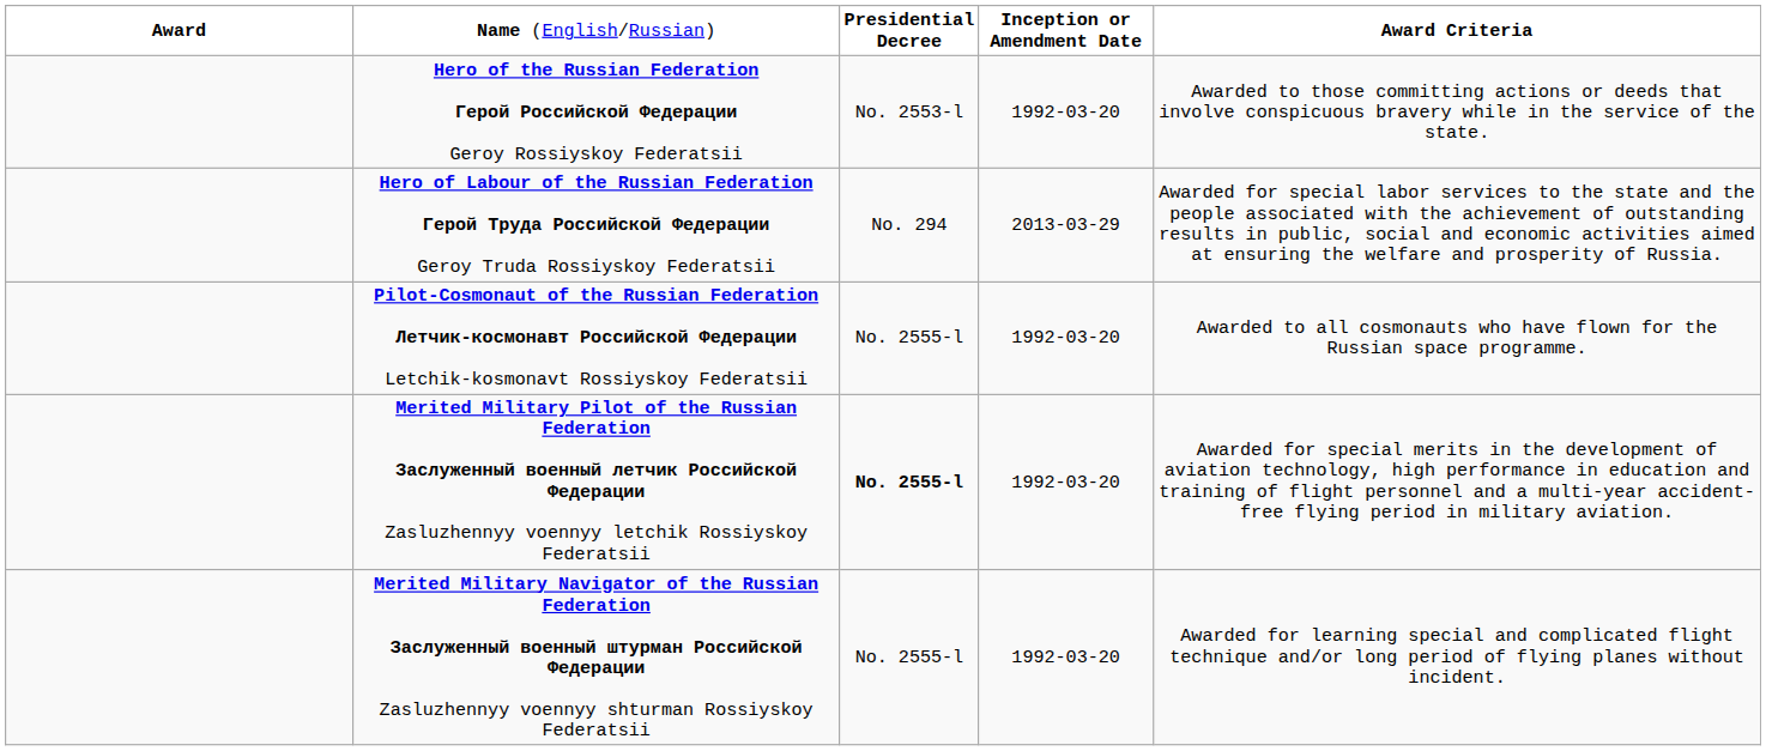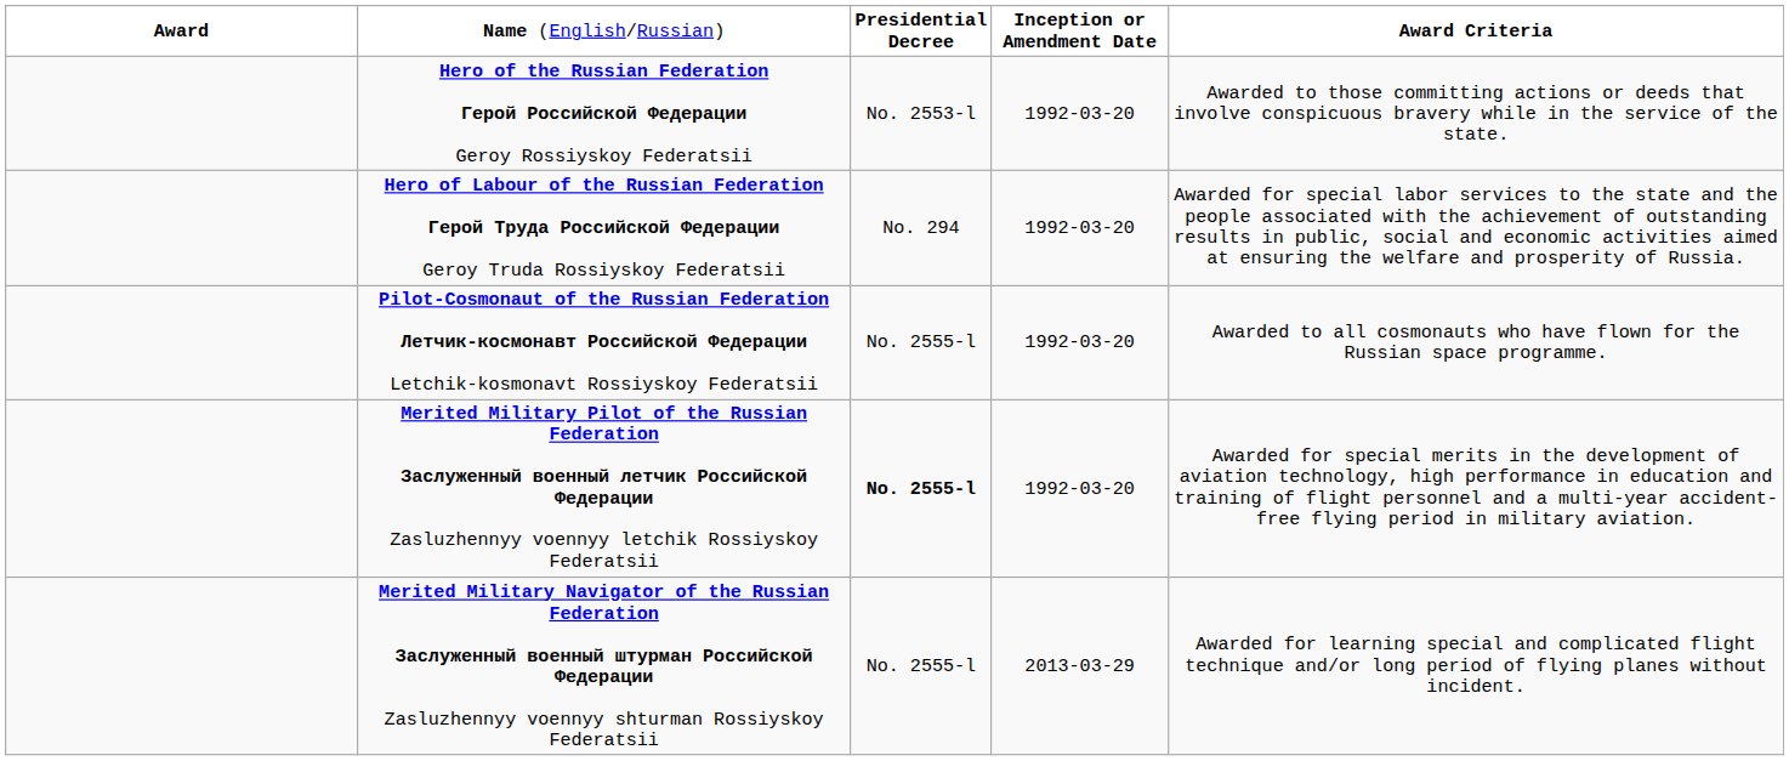row 3 | column 4: 2013-03-29 -> 1992-03-20
row 6 | column 4: 1992-03-20 -> 2013-03-29
